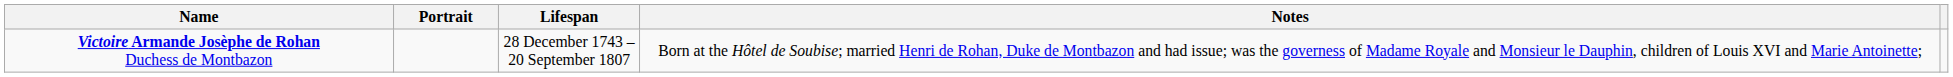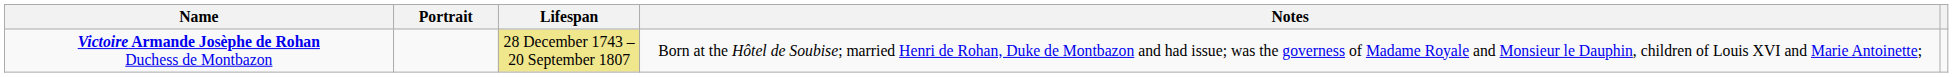Victoire Armande Josèphe de Rohan Duchess de Montbazon | Lifespan: no background -> khaki background
